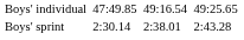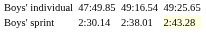Boys' sprint | column 4: no background -> lightyellow background
